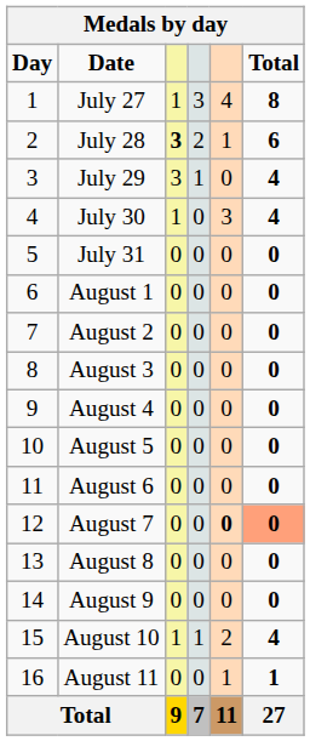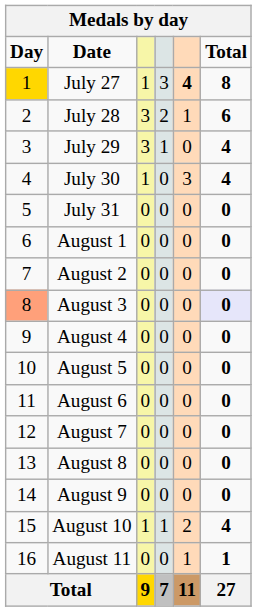July 27 | Day: no background -> gold background
July 27 | column 5: normal -> bold
July 28 | column 3: bold -> normal
August 3 | Day: no background -> lightsalmon background
August 3 | Total: no background -> lavender background
August 7 | column 5: bold -> normal
August 7 | Total: lightsalmon background -> no background
